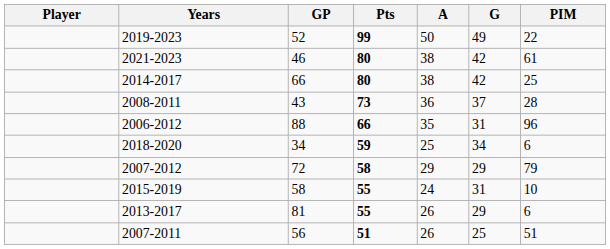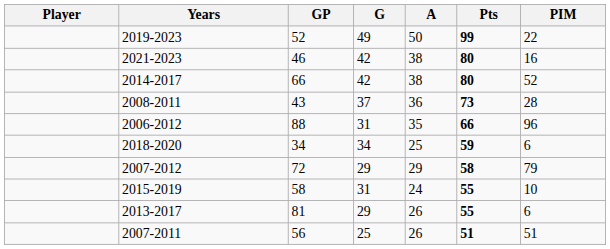columns swapped: G <-> Pts
2021-2023 | PIM: 61 -> 16
2014-2017 | PIM: 25 -> 52
